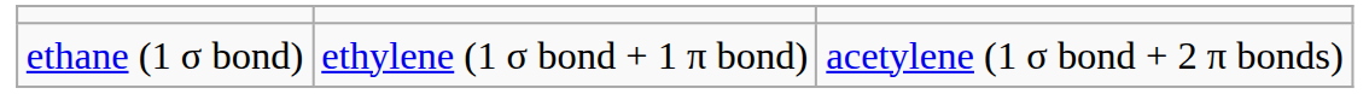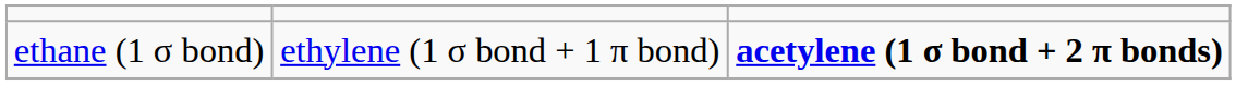ethane (1 σ bond) | column 3: normal -> bold
